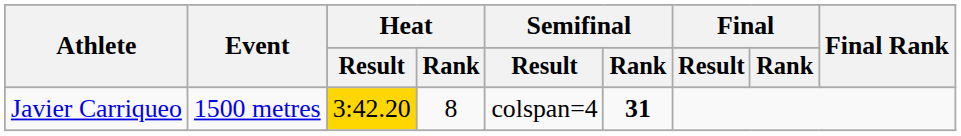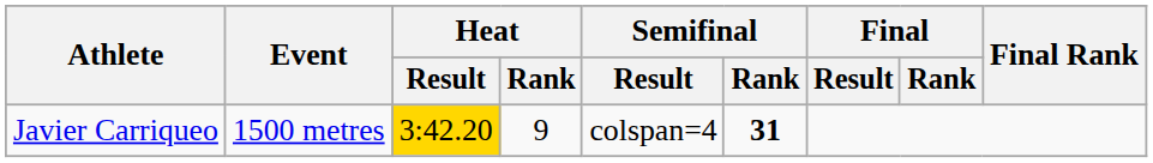Javier Carriqueo | Heat / Rank: 8 -> 9
